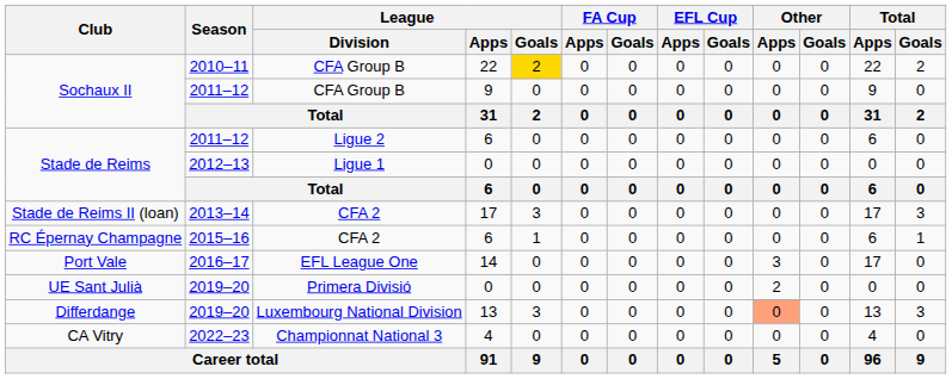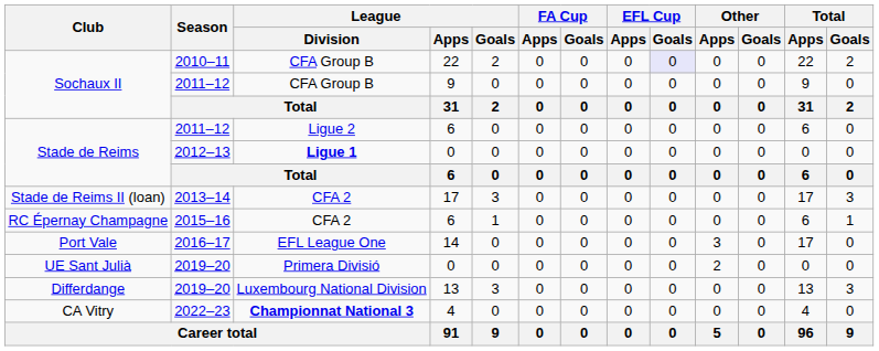Sochaux II / 2010–11 | League / Goals: gold background -> no background
Sochaux II / 2010–11 | EFL Cup / Goals: no background -> lavender background
Stade de Reims / 2012–13 | League / Division: normal -> bold
Differdange | Other / Apps: lightsalmon background -> no background
CA Vitry | League / Division: normal -> bold
